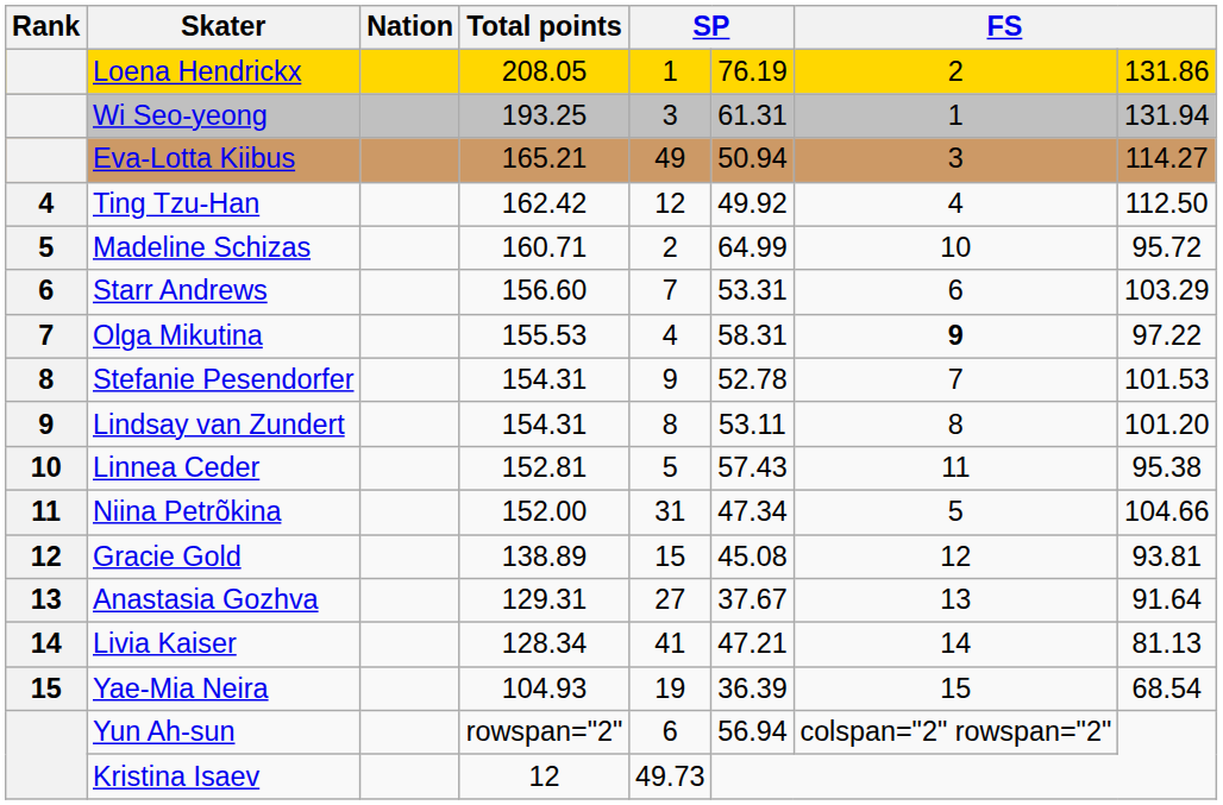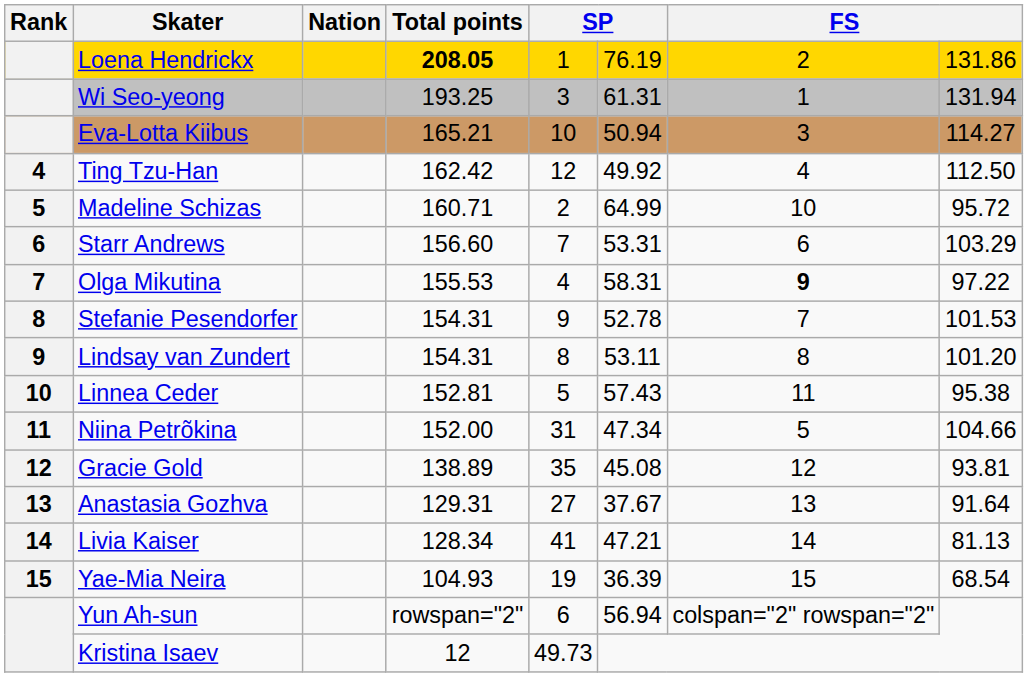Loena Hendrickx | Total points: normal -> bold
Eva-Lotta Kiibus | column 5: 49 -> 10
Gracie Gold | column 5: 15 -> 35
